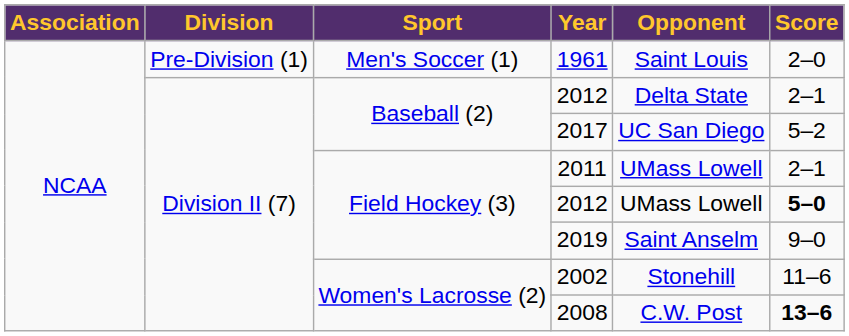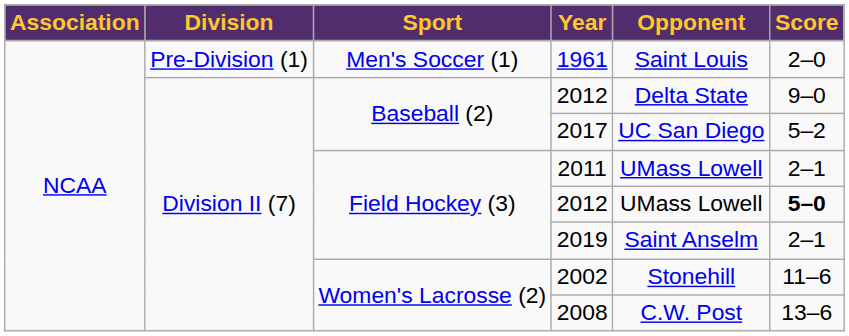Baseball (2) / 2012 | Score: 2–1 -> 9–0
2019 | Score: 9–0 -> 2–1
2008 | Score: bold -> normal
